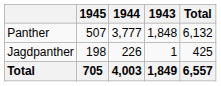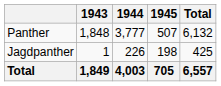columns swapped: 1943 <-> 1945
